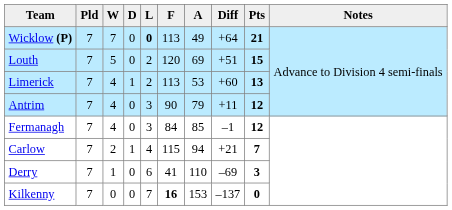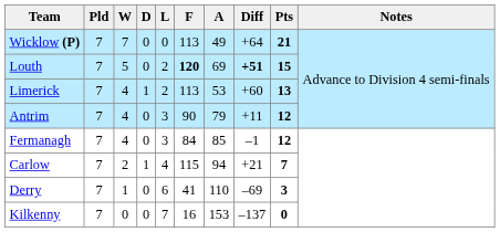Wicklow (P) | L: bold -> normal
Louth | F: normal -> bold
Louth | Diff: normal -> bold
Kilkenny | F: bold -> normal
